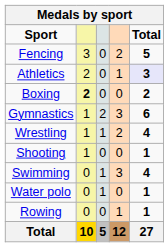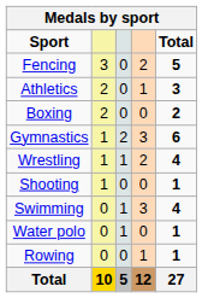Athletics | Total: lavender background -> no background
Boxing | column 2: bold -> normal
